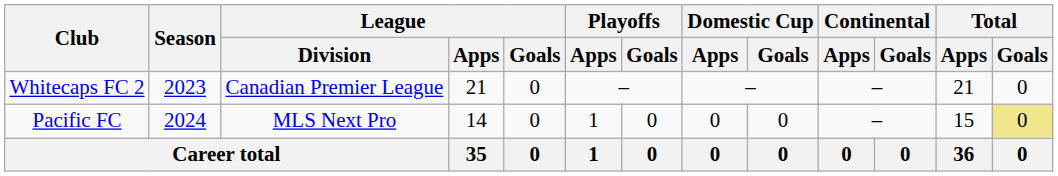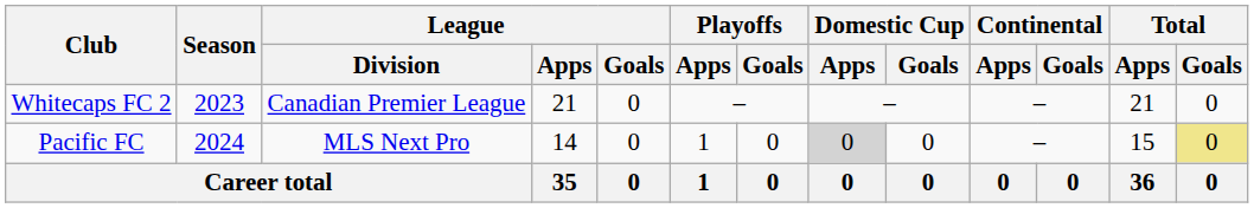Pacific FC | Domestic Cup / Apps: no background -> lightgrey background
